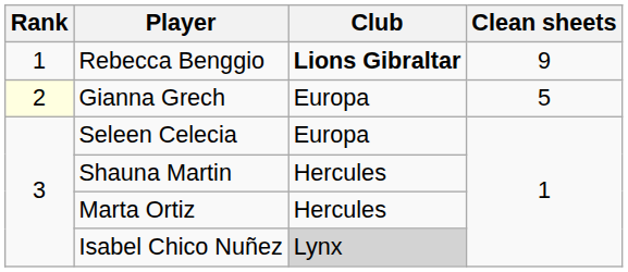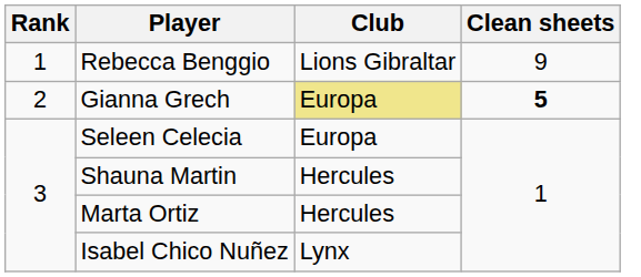Rebecca Benggio | Club: bold -> normal
Gianna Grech | Rank: lightyellow background -> no background
Gianna Grech | Club: no background -> khaki background
Gianna Grech | Clean sheets: normal -> bold
Isabel Chico Nuñez | Club: lightgrey background -> no background
